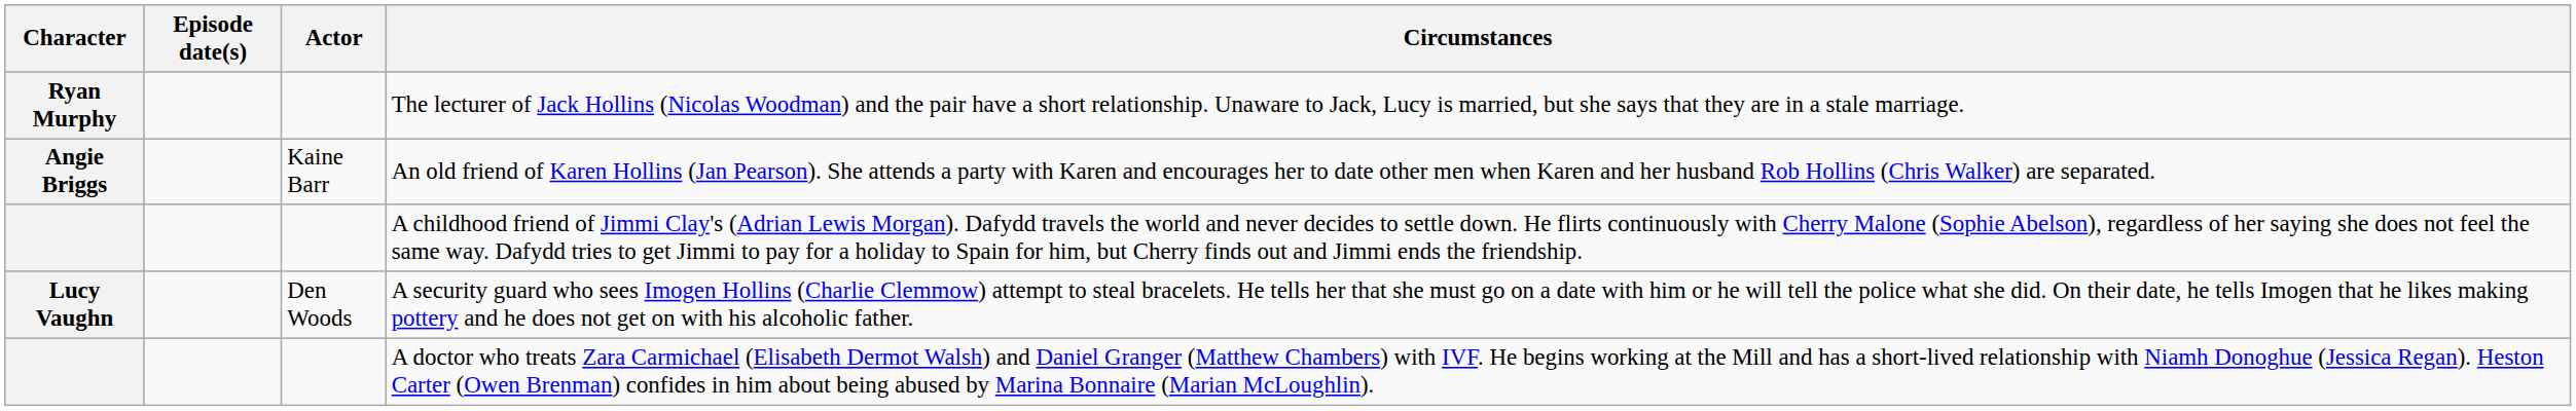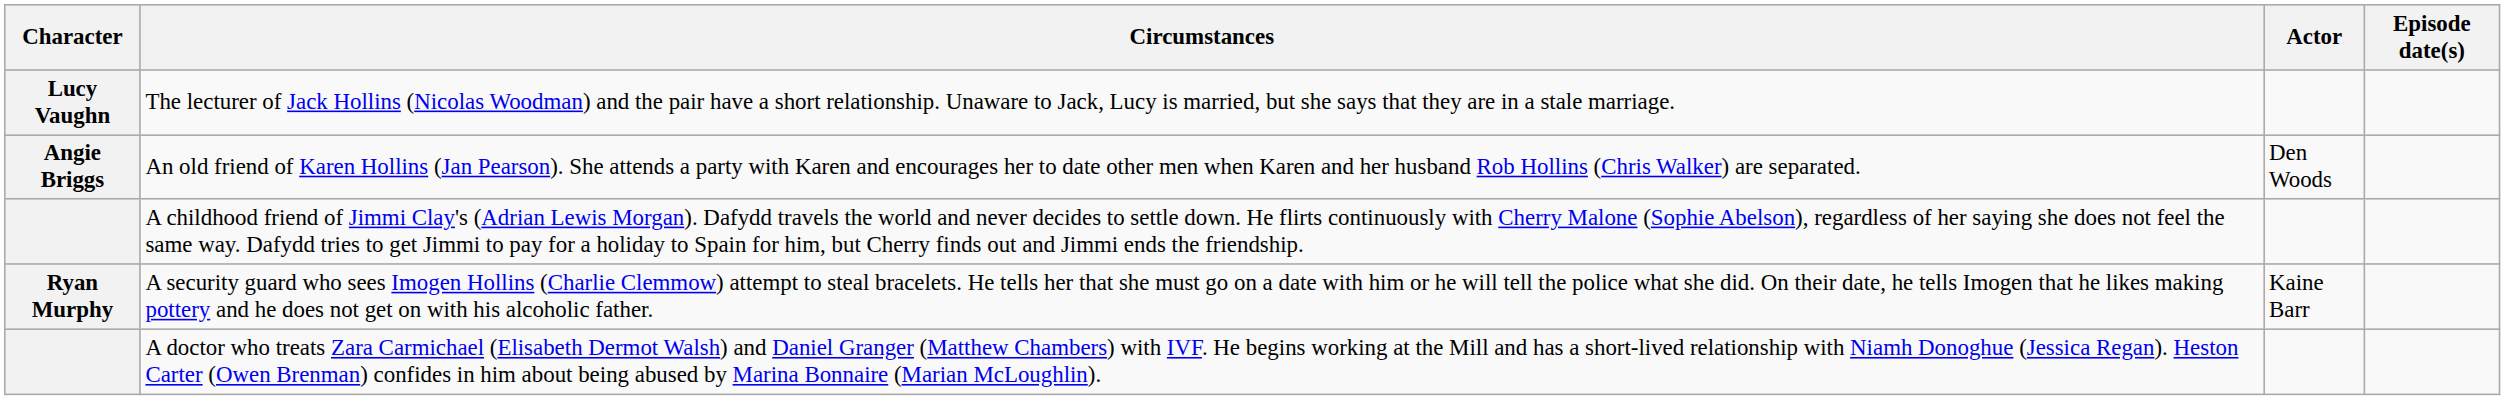columns swapped: Episode date(s) <-> Circumstances
row 2 | Character: Ryan Murphy -> Lucy Vaughn
row 3 | Actor: Kaine Barr -> Den Woods
row 5 | Character: Lucy Vaughn -> Ryan Murphy
row 5 | Actor: Den Woods -> Kaine Barr
